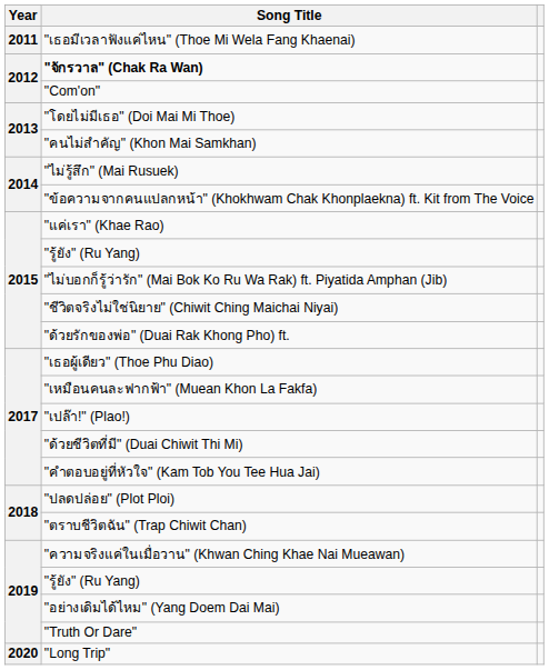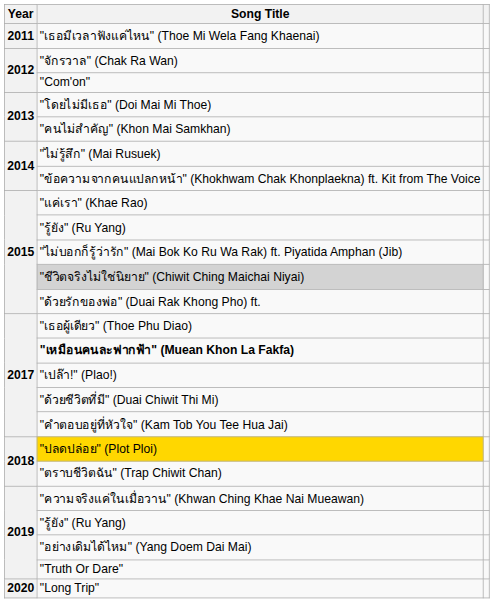"จักรวาล" (Chak Ra Wan) | Song Title: bold -> normal
"ชีวิตจริงไม่ใช่นิยาย" (Chiwit Ching Maichai Niyai) | Song Title: no background -> lightgrey background
"เหมือนคนละฟากฟ้า" (Muean Khon La Fakfa) | Song Title: normal -> bold
"ปลดปล่อย" (Plot Ploi) | Song Title: no background -> gold background
